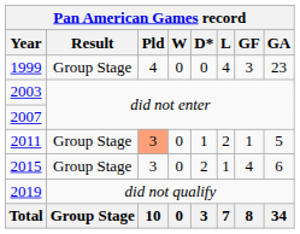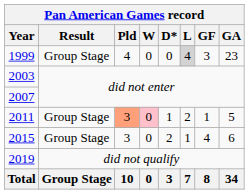1999 | L: no background -> lightgrey background
2011 | W: no background -> pink background
